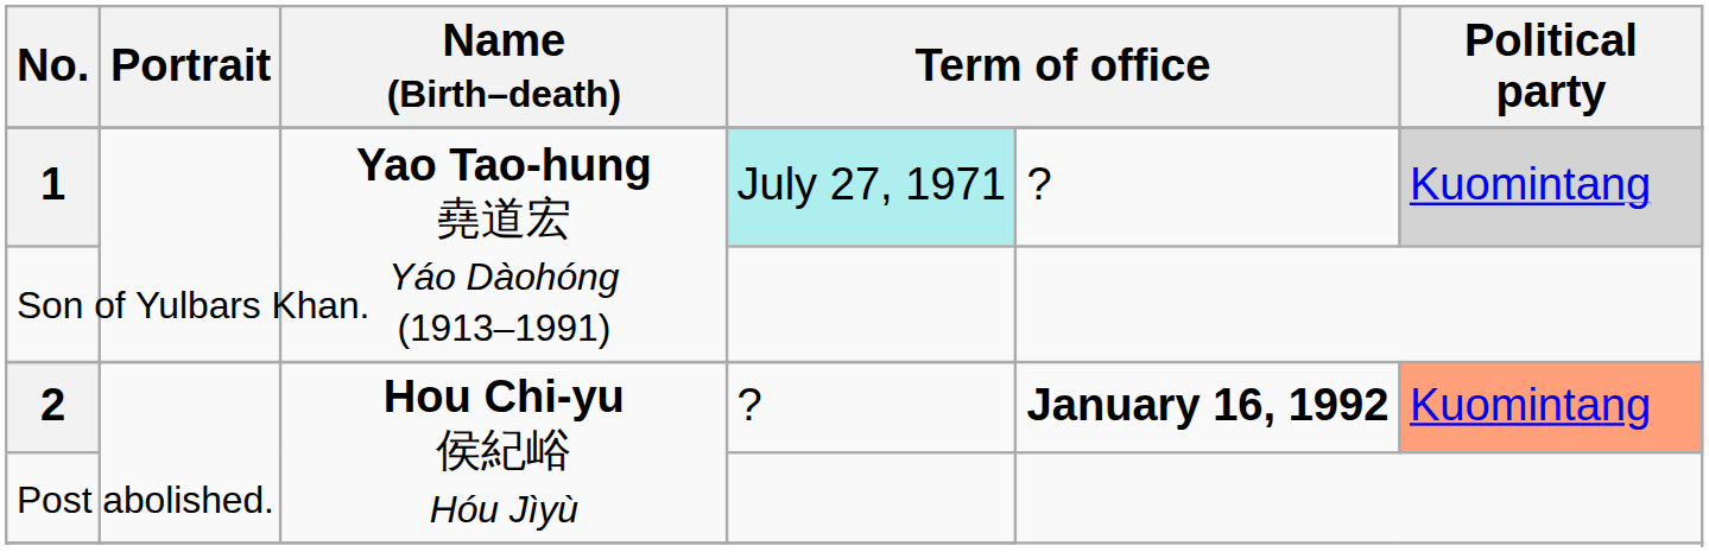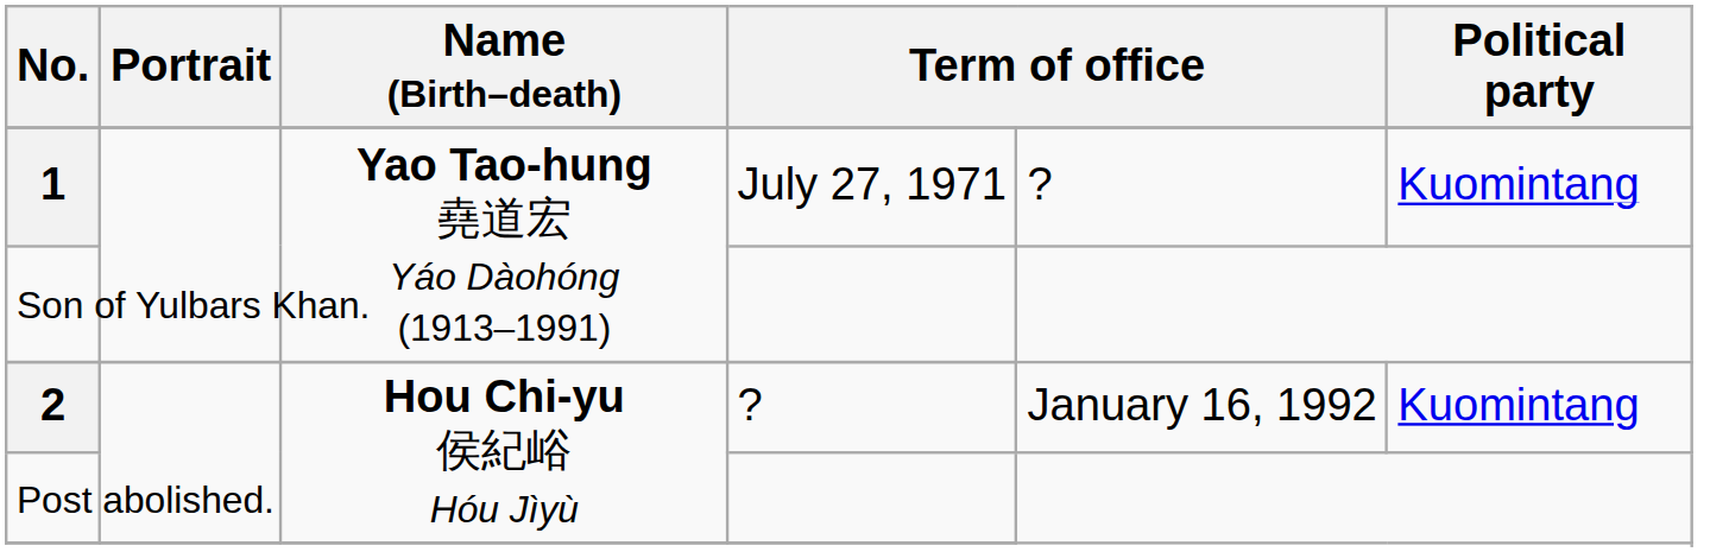1 | column 4: paleturquoise background -> no background
1 | Political party: lightgrey background -> no background
2 | column 5: bold -> normal
2 | Political party: lightsalmon background -> no background
